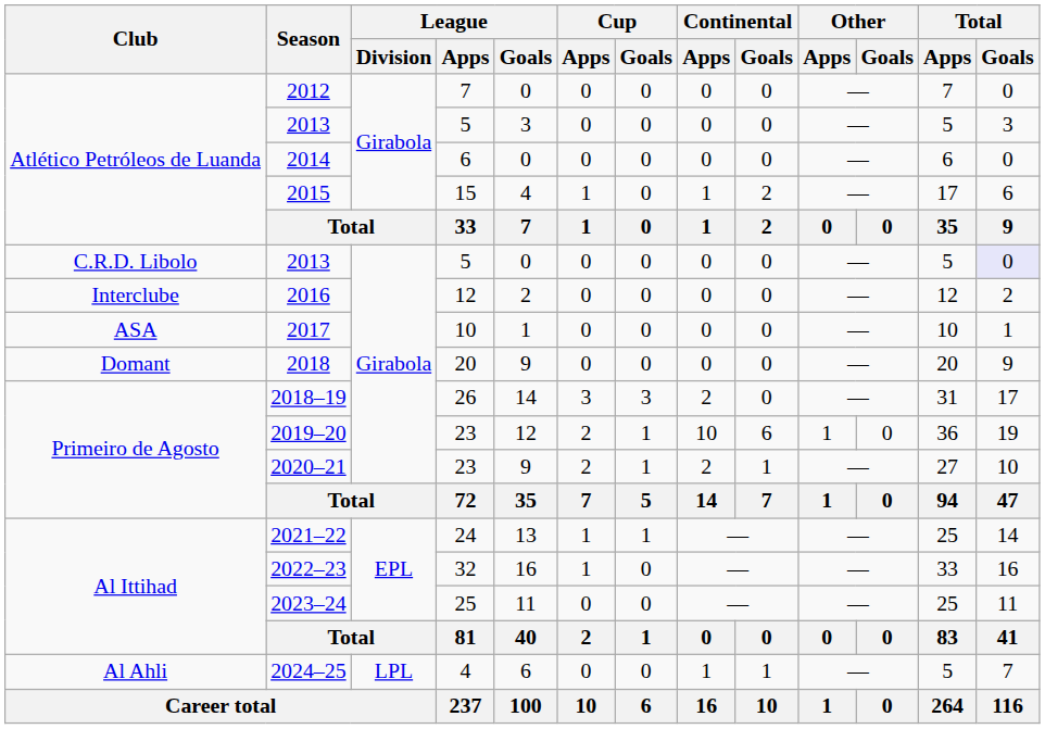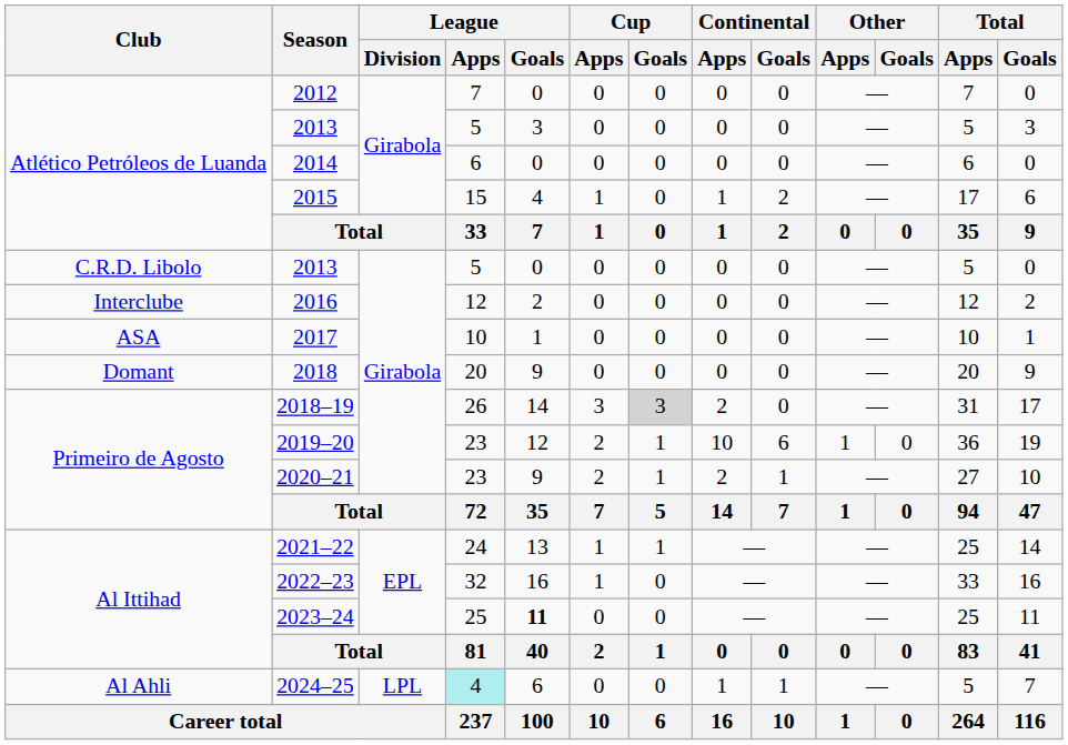C.R.D. Libolo / 2013 | Total / Goals: lavender background -> no background
2018–19 | Cup / Goals: no background -> lightgrey background
2023–24 | League / Goals: normal -> bold
2024–25 | League / Apps: no background -> paleturquoise background
